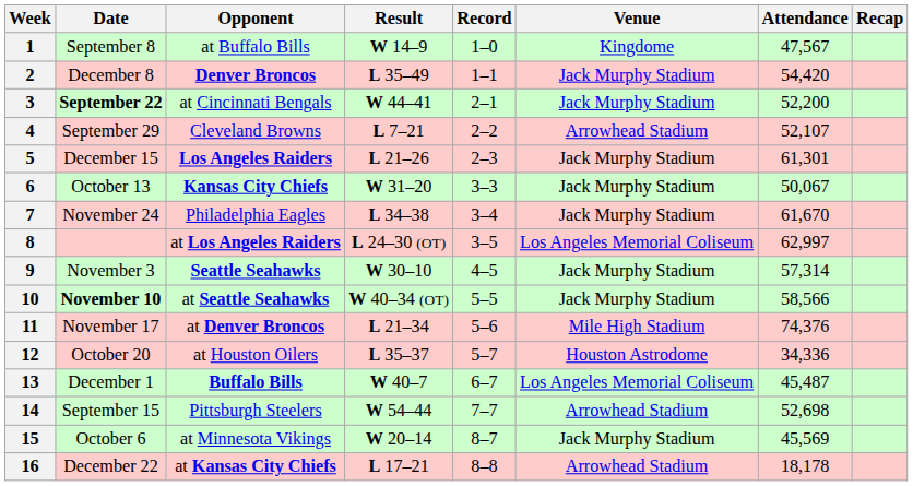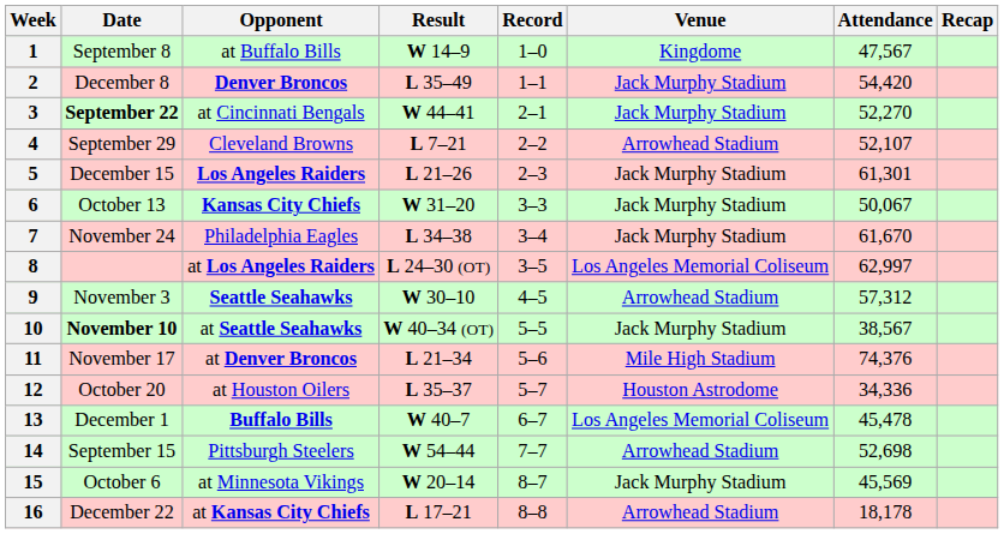3 | Attendance: 52,200 -> 52,270
9 | Venue: Jack Murphy Stadium -> Arrowhead Stadium
9 | Attendance: 57,314 -> 57,312
10 | Attendance: 58,566 -> 38,567
13 | Attendance: 45,487 -> 45,478
